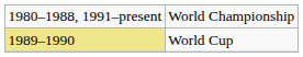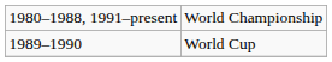World Cup | column 1: khaki background -> no background
